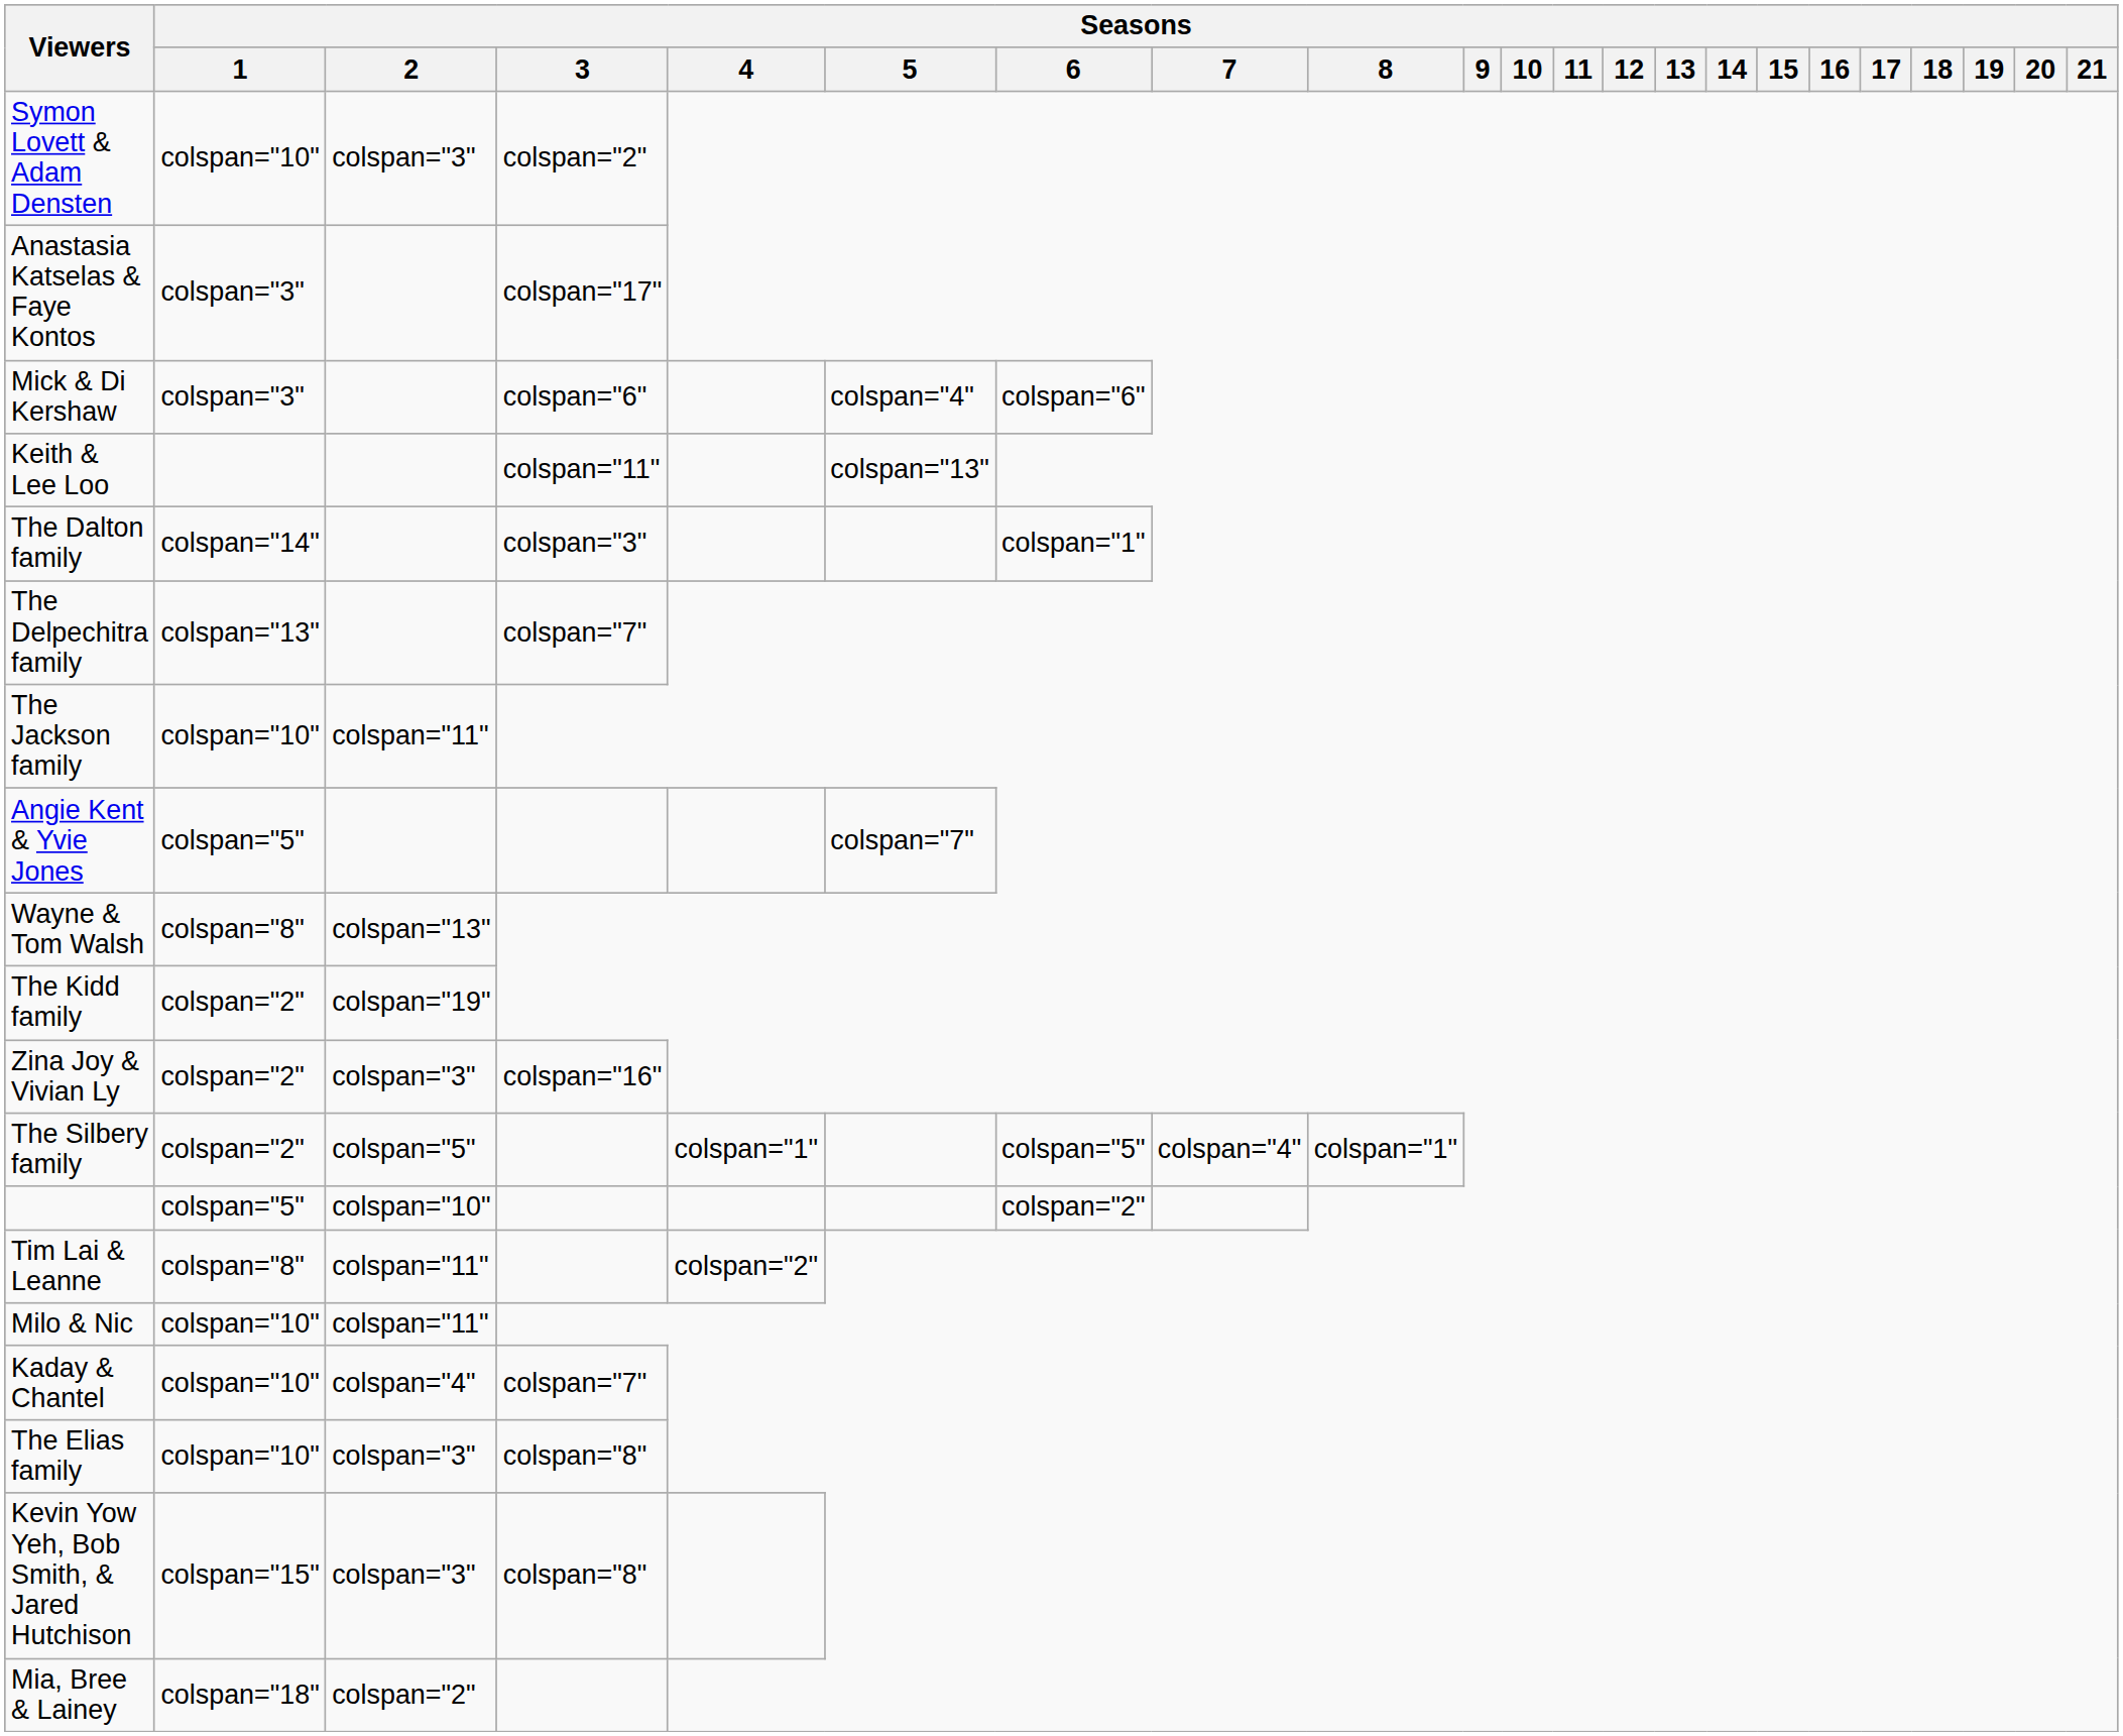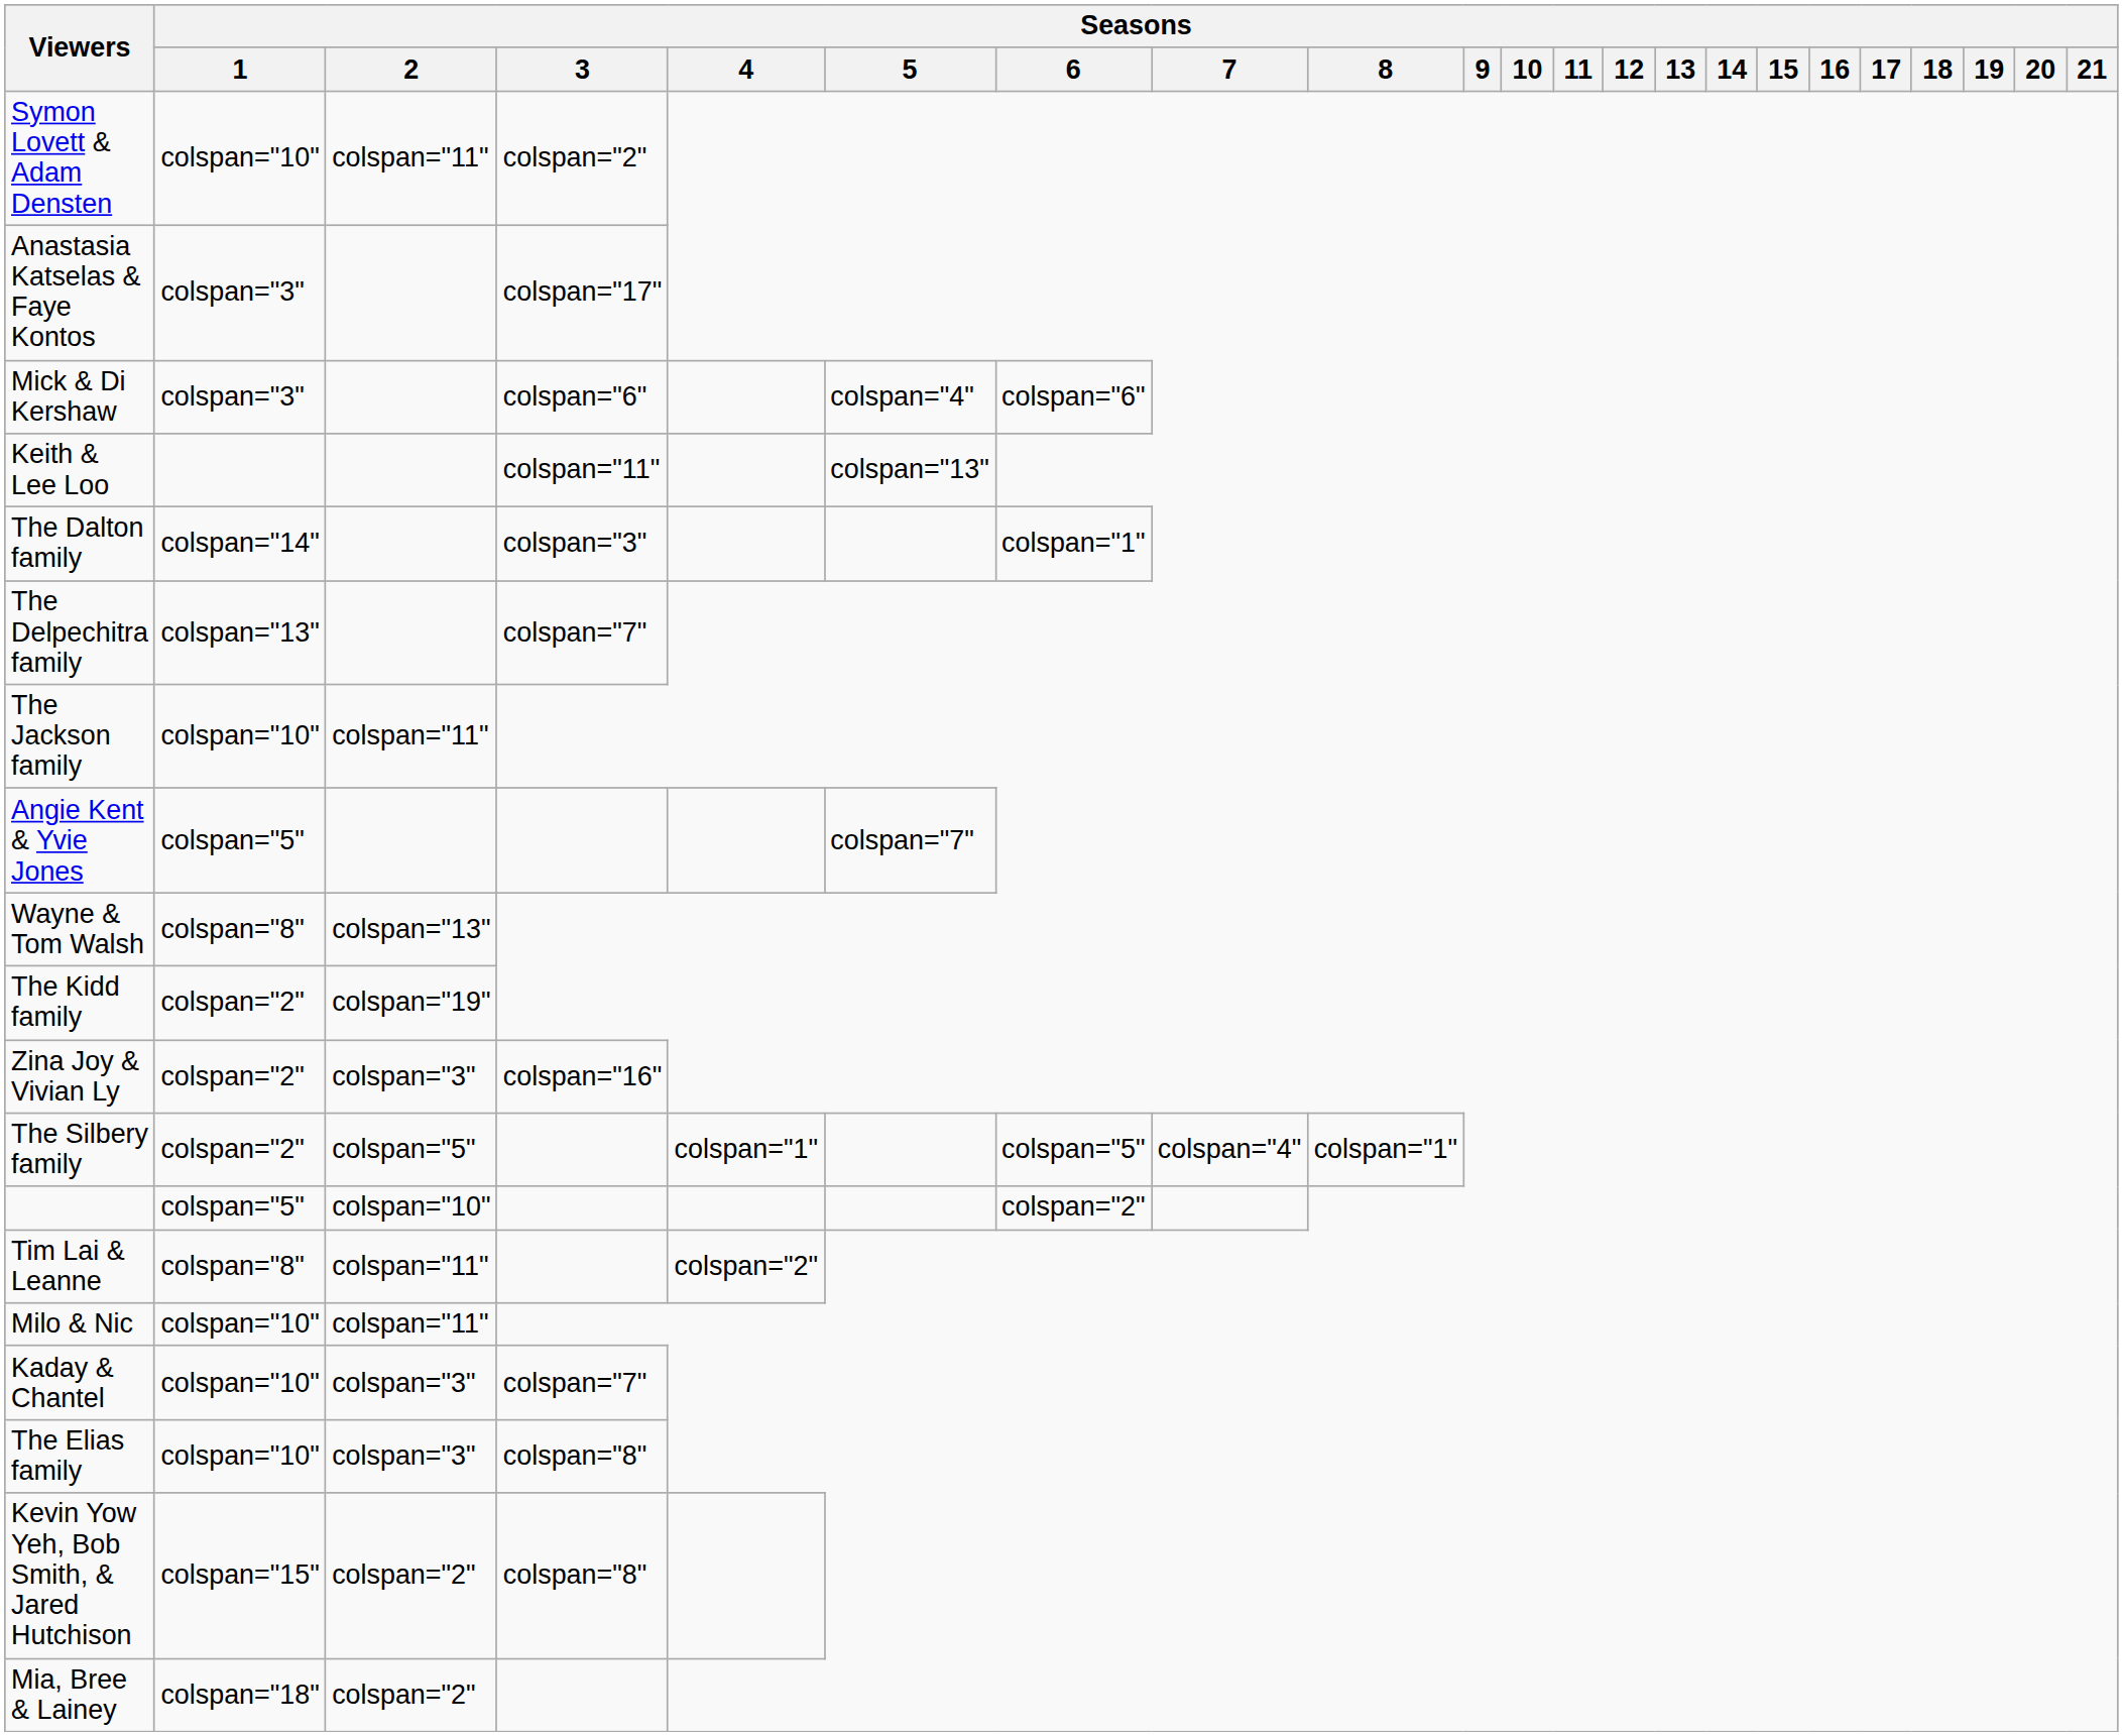Symon Lovett & Adam Densten | Seasons / 2: colspan="3" -> colspan="11"
Kaday & Chantel | Seasons / 2: colspan="4" -> colspan="3"
Kevin Yow Yeh, Bob Smith, & Jared Hutchison | Seasons / 2: colspan="3" -> colspan="2"
